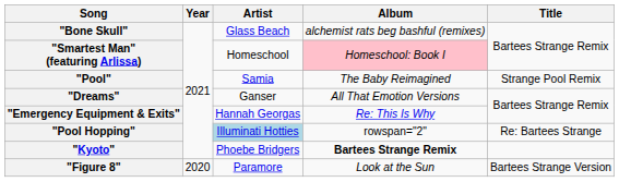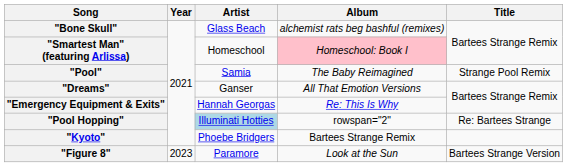"Kyoto" | Album: bold -> normal
"Figure 8" | Year: 2020 -> 2023
